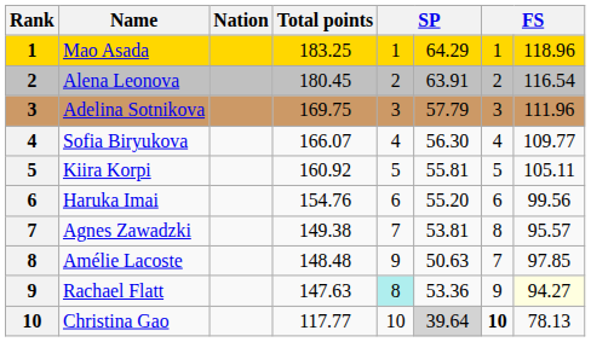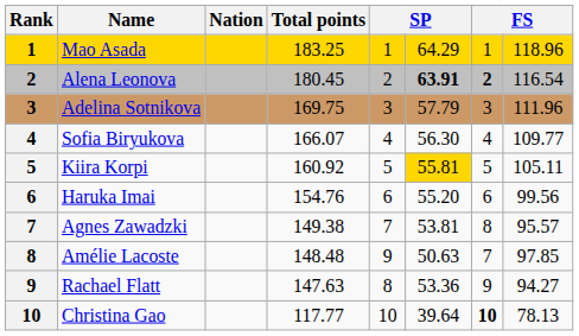Alena Leonova | column 6: normal -> bold
Alena Leonova | column 7: normal -> bold
Kiira Korpi | column 6: no background -> gold background
Rachael Flatt | column 5: paleturquoise background -> no background
Rachael Flatt | column 8: lightyellow background -> no background
Christina Gao | column 6: lightgrey background -> no background
